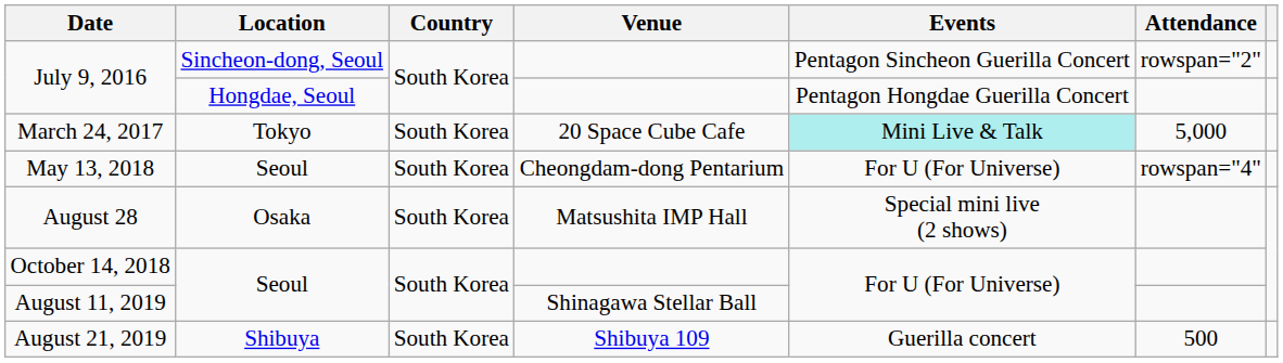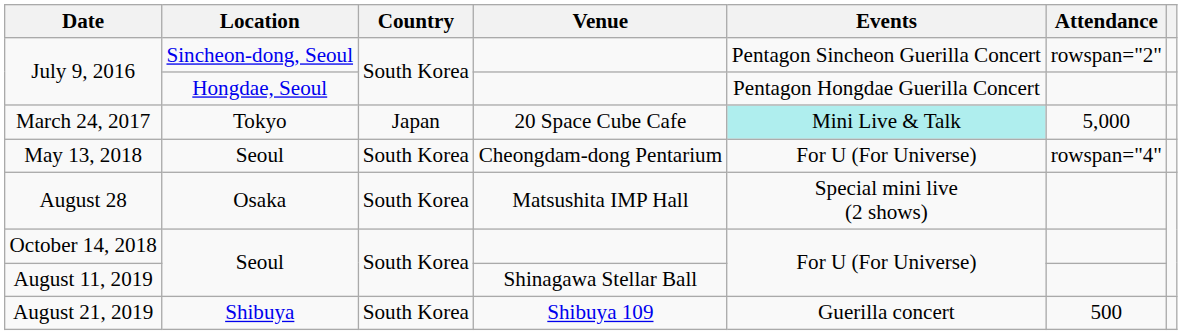March 24, 2017 | Country: South Korea -> Japan
